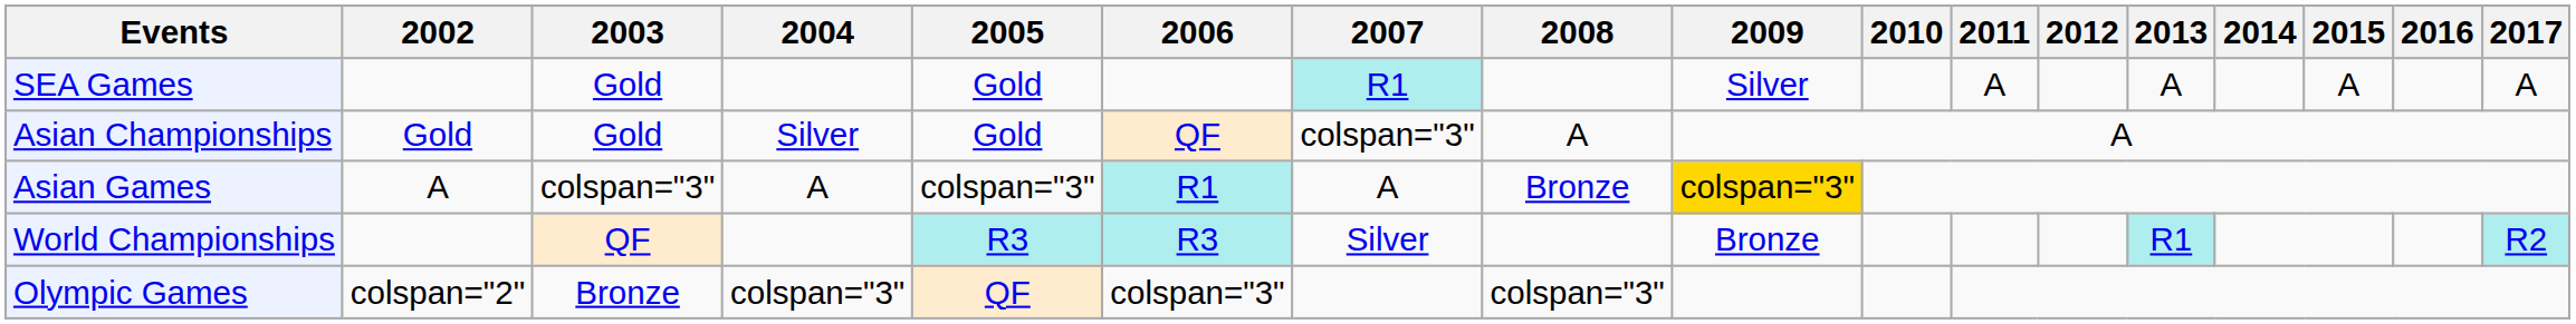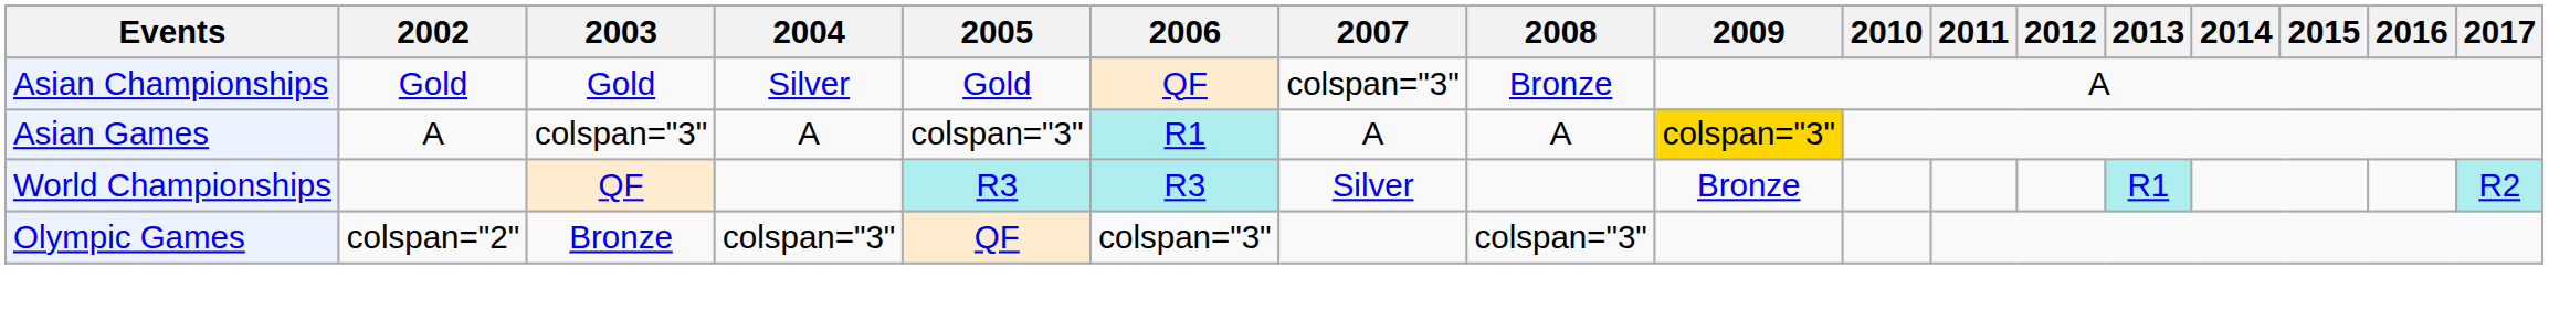- row: SEA Games | Gold | Gold | R1 | Silver | A | A | A | A
Asian Championships | 2008: A -> Bronze
Asian Games | 2008: Bronze -> A
